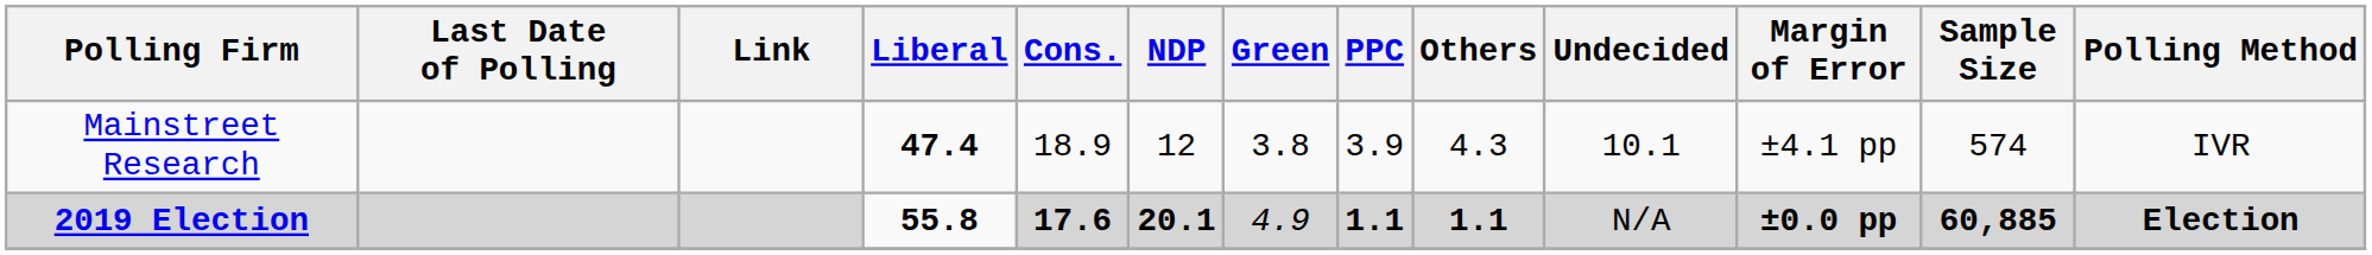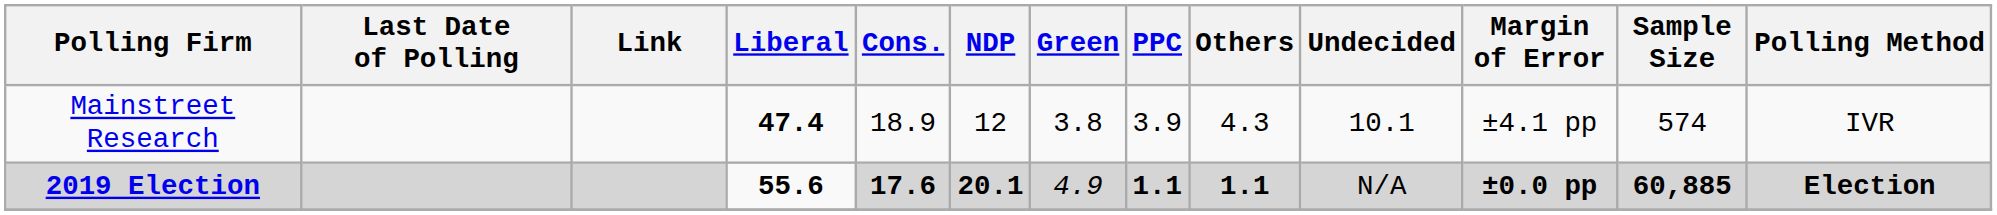2019 Election | Liberal: 55.8 -> 55.6
